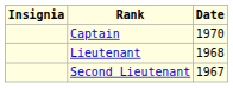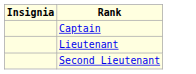- column: Date | 1970 | 1968 | 1967
